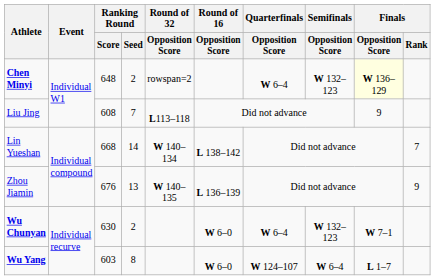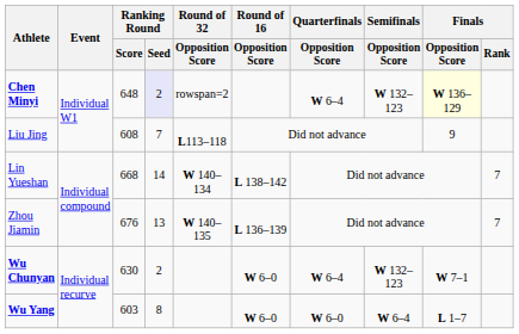Chen Minyi | Ranking Round / Seed: no background -> lavender background
Zhou Jiamin | Finals / Rank: 9 -> 7
Wu Yang | Quarterfinals / Opposition Score: W 124–107 -> W 6–0
